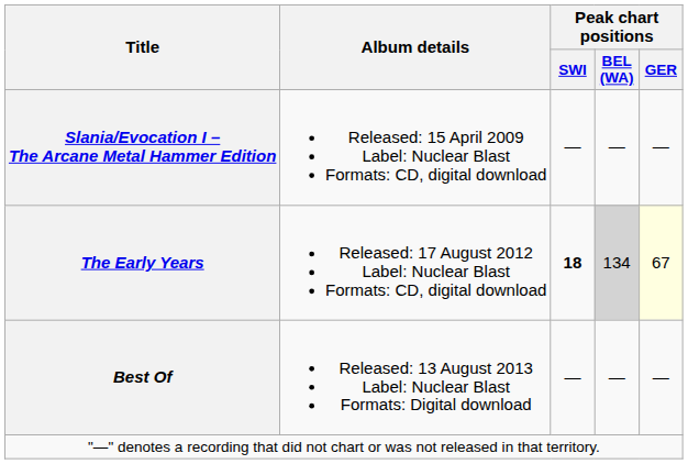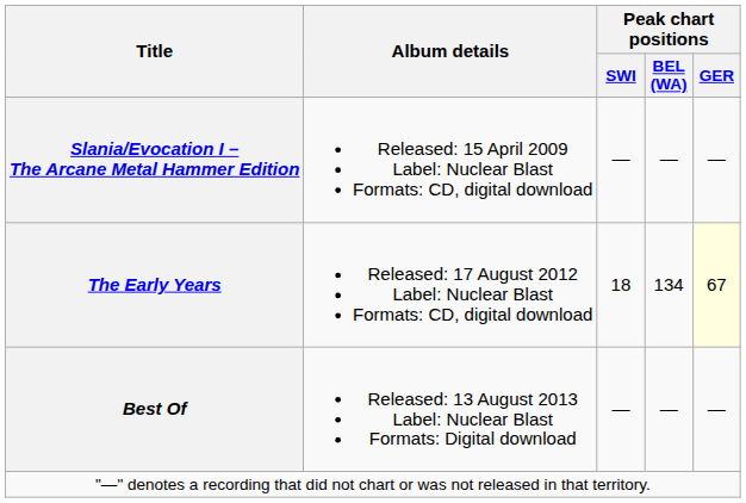The Early Years | Peak chart positions / SWI: bold -> normal
The Early Years | Peak chart positions / BEL (WA): lightgrey background -> no background
